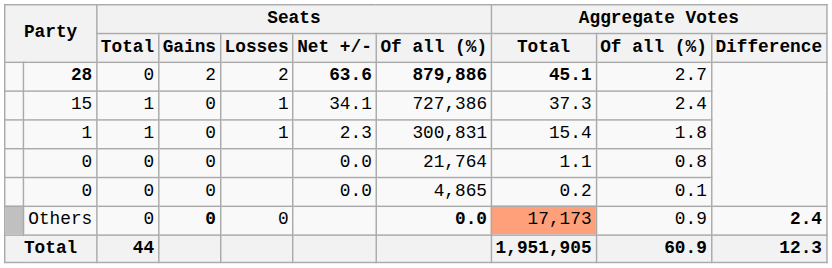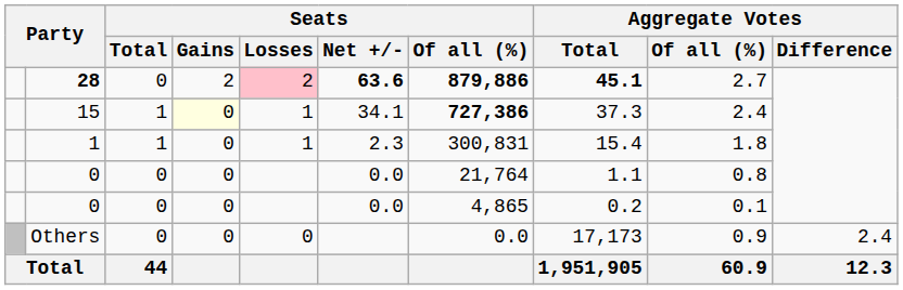28 | Seats / Losses: no background -> pink background
15 | Seats / Gains: no background -> lightyellow background
15 | Seats / Of all (%): normal -> bold
Others | Seats / Gains: bold -> normal
Others | Seats / Of all (%): bold -> normal
Others | Aggregate Votes / Total: lightsalmon background -> no background
Others | Aggregate Votes / Difference: bold -> normal
